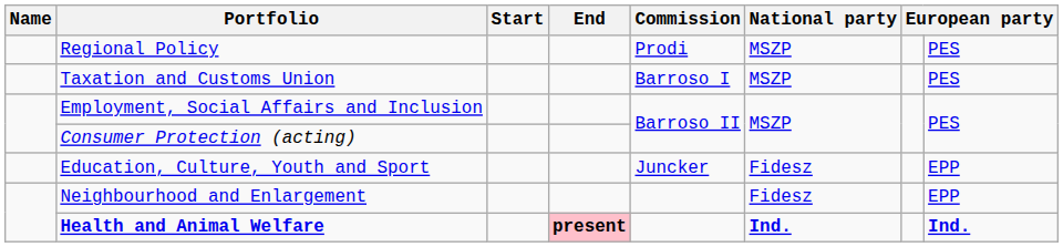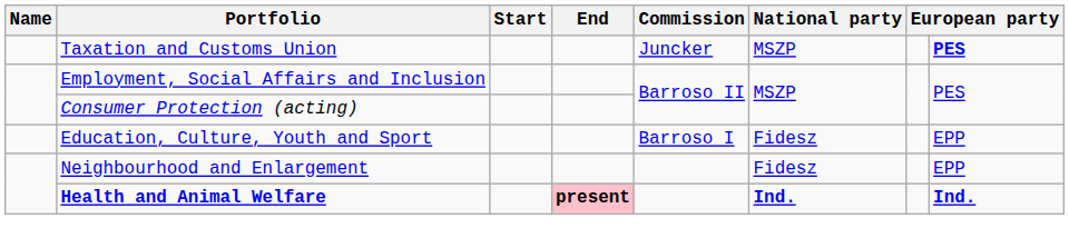- row: Regional Policy | Prodi | MSZP | PES
Taxation and Customs Union | Commission: Barroso I -> Juncker
Taxation and Customs Union | column 8: normal -> bold
Education, Culture, Youth and Sport | Commission: Juncker -> Barroso I
